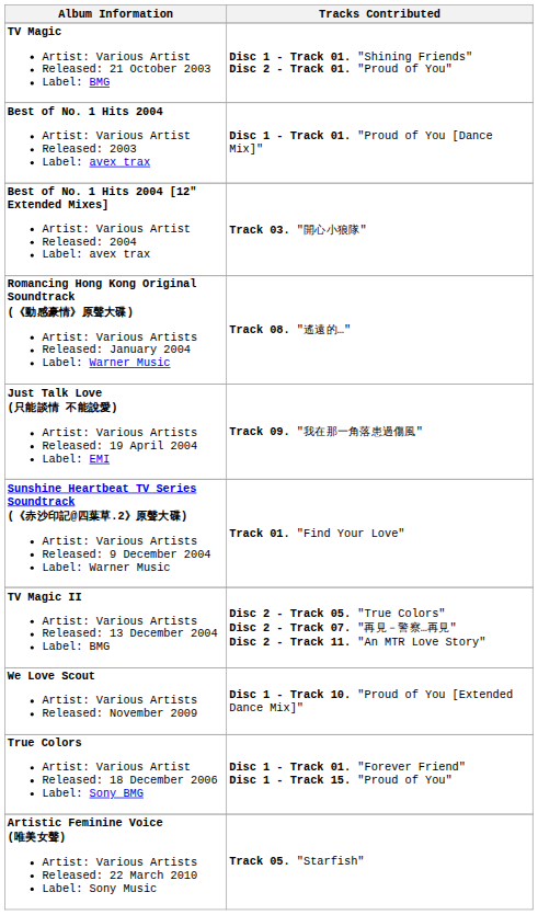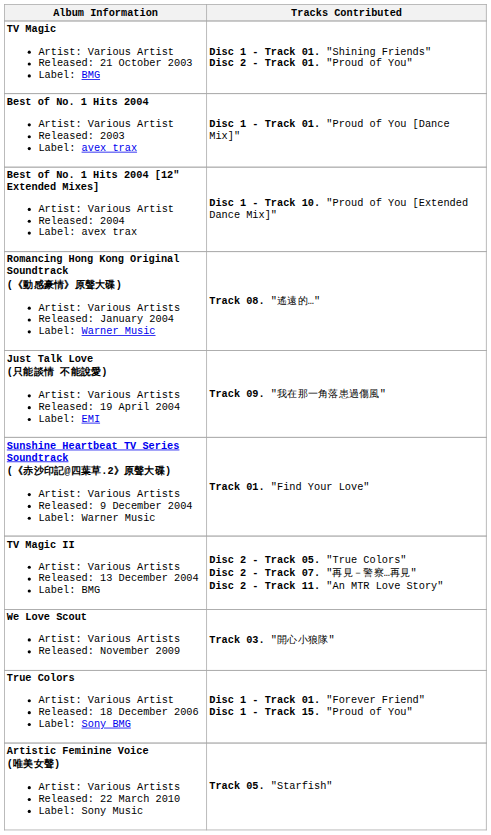row 4 | Tracks Contributed: Track 03. "開心小狼隊" -> Disc 1 - Track 10. "Proud of You [Extended Dance Mix]"
row 9 | Tracks Contributed: Disc 1 - Track 10. "Proud of You [Extended Dance Mix]" -> Track 03. "開心小狼隊"
